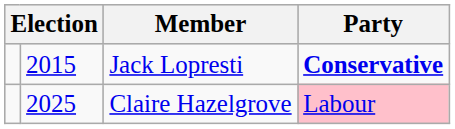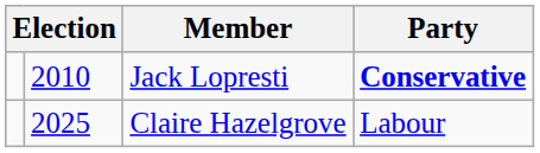Jack Lopresti | column 2: 2015 -> 2010
Claire Hazelgrove | Party: pink background -> no background
